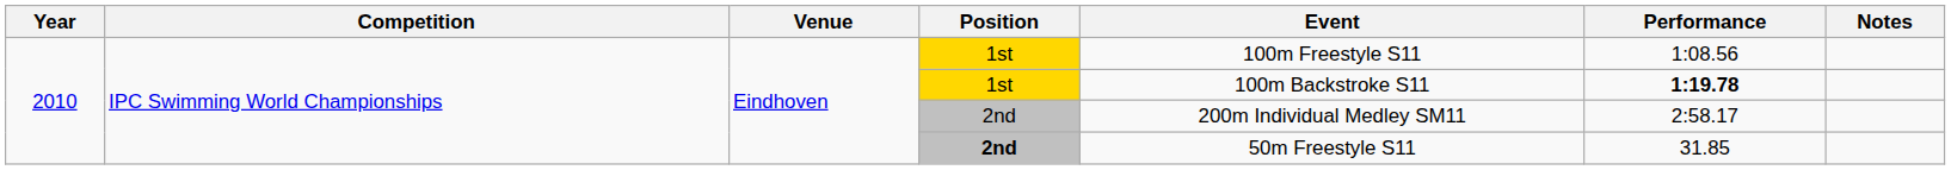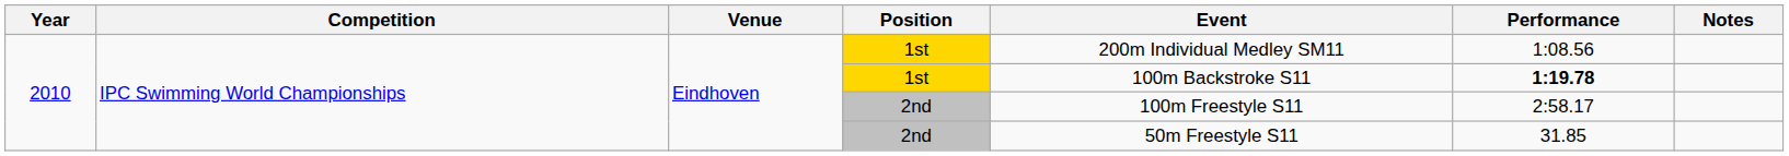row 2 | Event: 100m Freestyle S11 -> 200m Individual Medley SM11
row 4 | Event: 200m Individual Medley SM11 -> 100m Freestyle S11
row 5 | Position: bold -> normal
